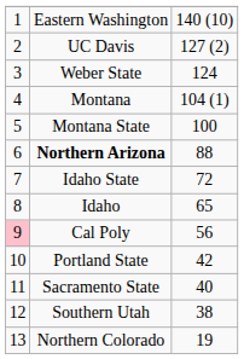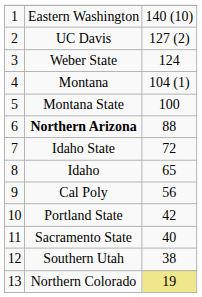Cal Poly | column 1: pink background -> no background
Northern Colorado | column 3: no background -> khaki background
